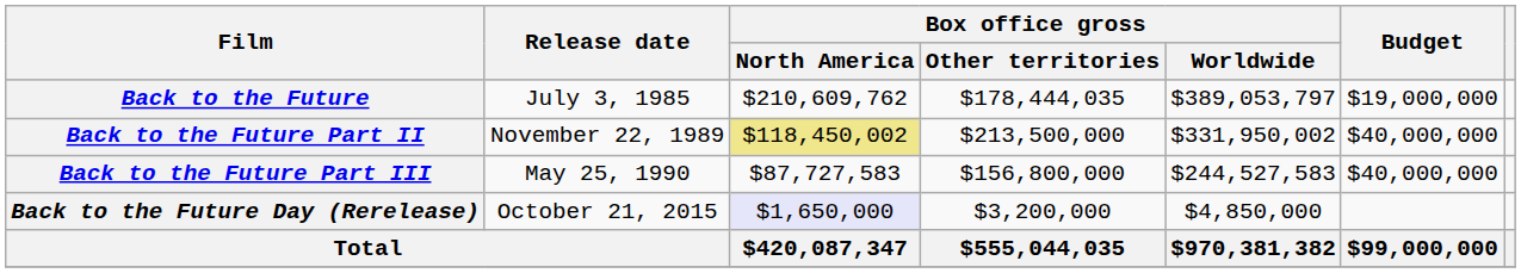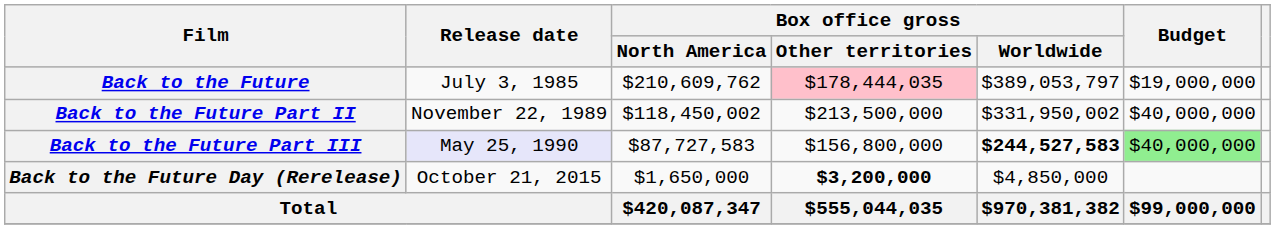Back to the Future | Box office gross / Other territories: no background -> pink background
Back to the Future Part II | Box office gross / North America: khaki background -> no background
Back to the Future Part III | Release date: no background -> lavender background
Back to the Future Part III | Box office gross / Worldwide: normal -> bold
Back to the Future Part III | Budget: no background -> lightgreen background
Back to the Future Day (Rerelease) | Box office gross / North America: lavender background -> no background
Back to the Future Day (Rerelease) | Box office gross / Other territories: normal -> bold
